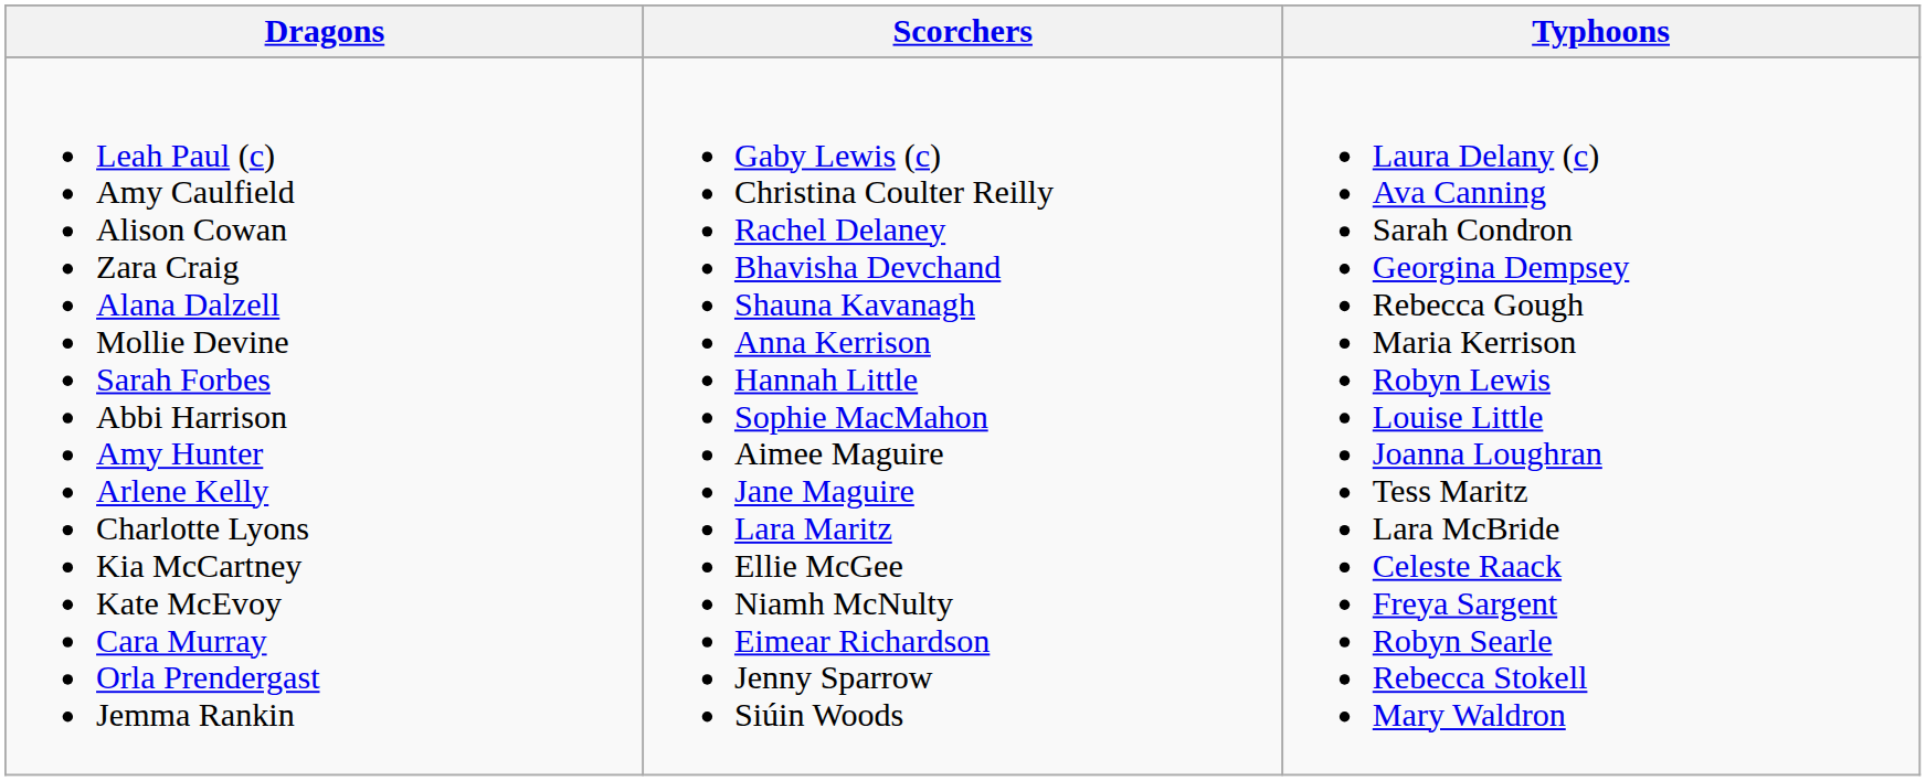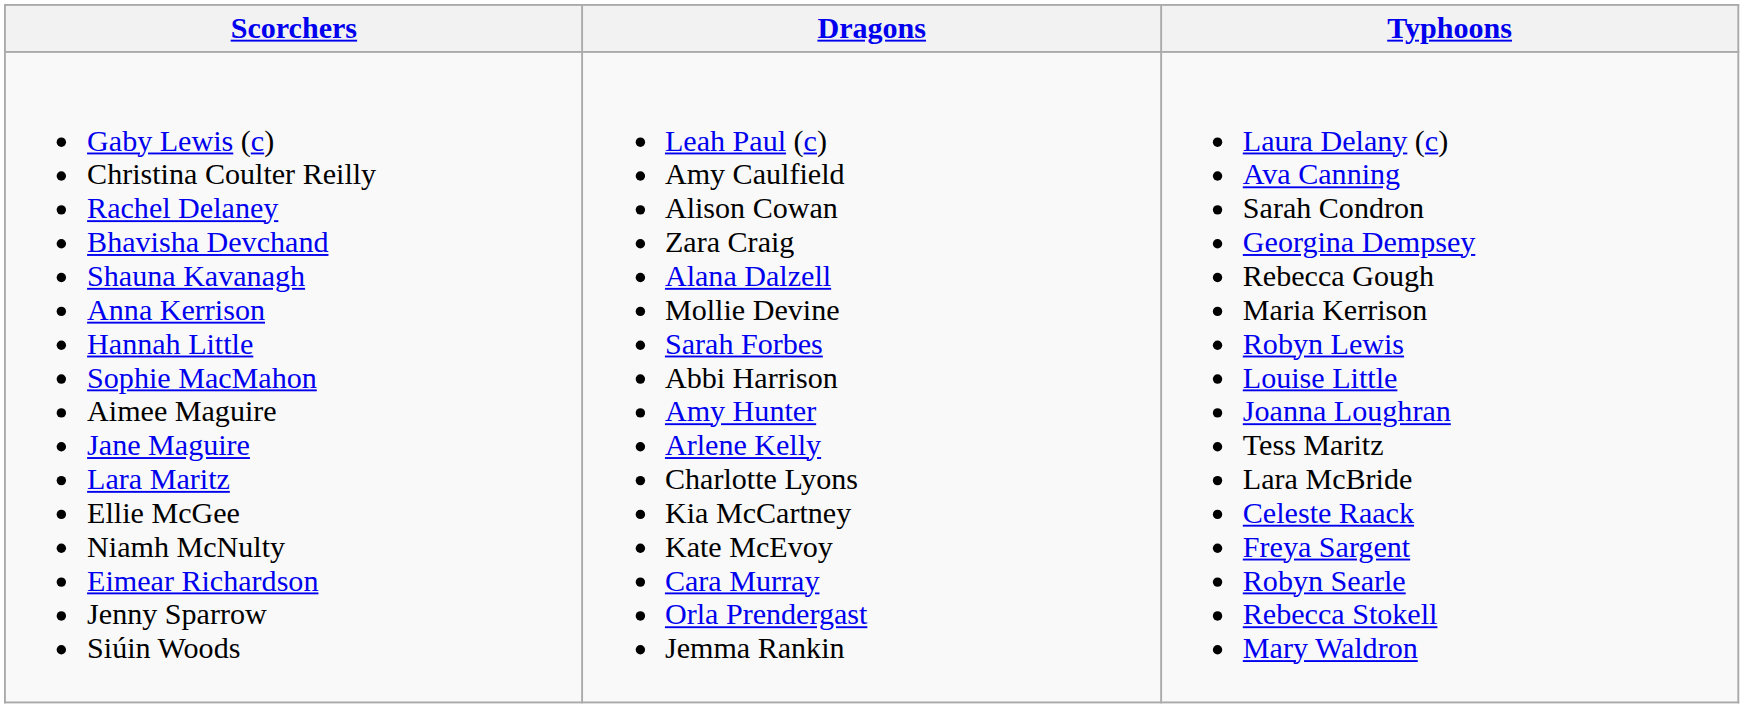columns swapped: Dragons <-> Scorchers
